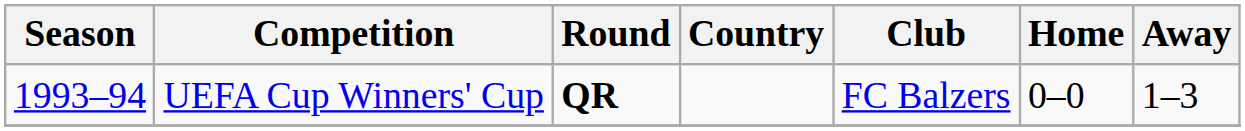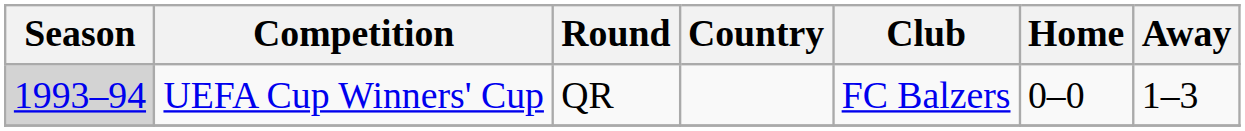UEFA Cup Winners' Cup | Season: no background -> lightgrey background
UEFA Cup Winners' Cup | Round: bold -> normal
